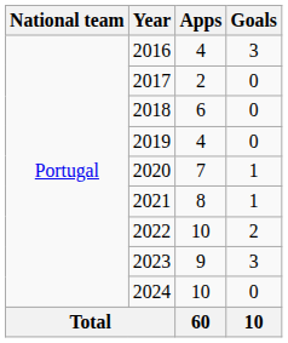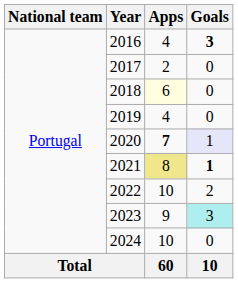2016 | Goals: normal -> bold
2018 | Apps: no background -> lightyellow background
2020 | Apps: normal -> bold
2020 | Goals: no background -> lavender background
2021 | Apps: no background -> khaki background
2021 | Goals: normal -> bold
2023 | Goals: no background -> paleturquoise background
